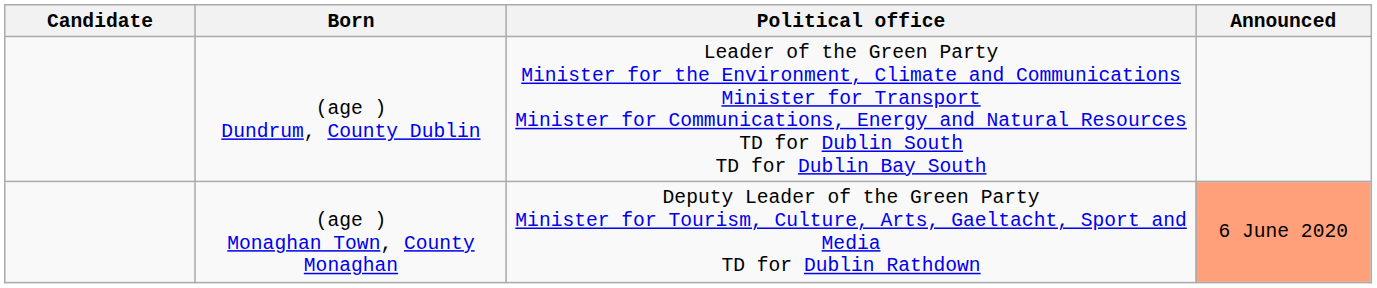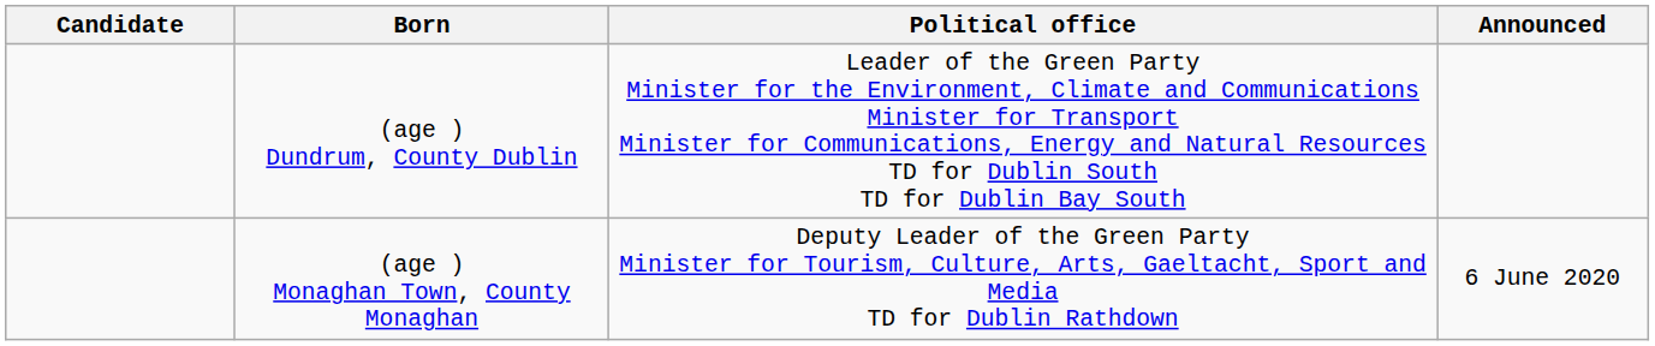(age ) Monaghan Town, County Monaghan | Announced: lightsalmon background -> no background
